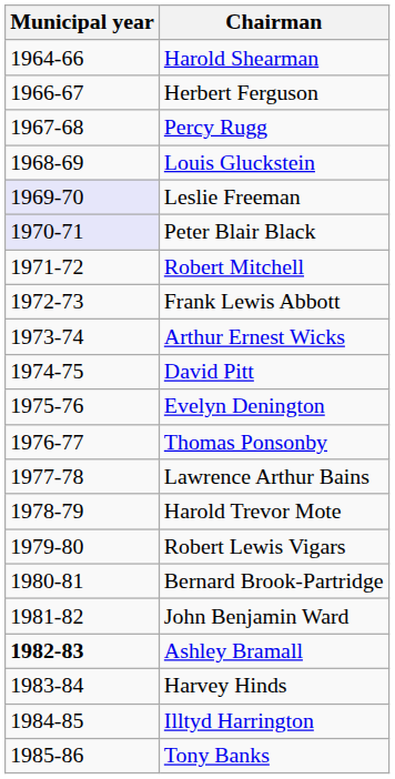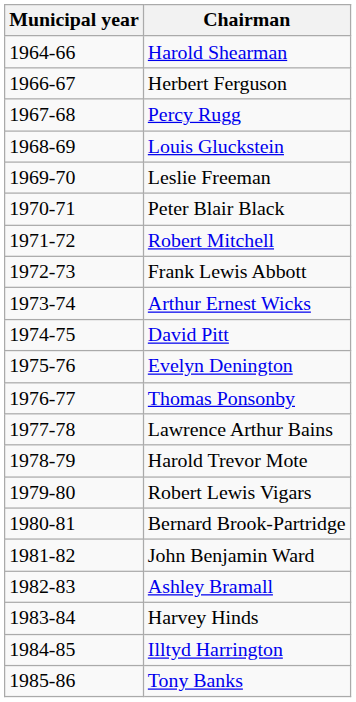Leslie Freeman | Municipal year: lavender background -> no background
Peter Blair Black | Municipal year: lavender background -> no background
Ashley Bramall | Municipal year: bold -> normal
